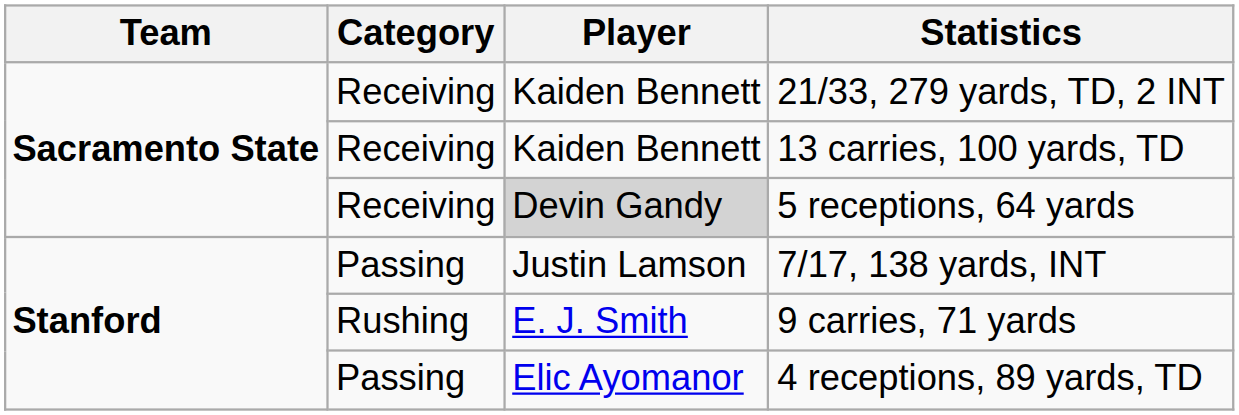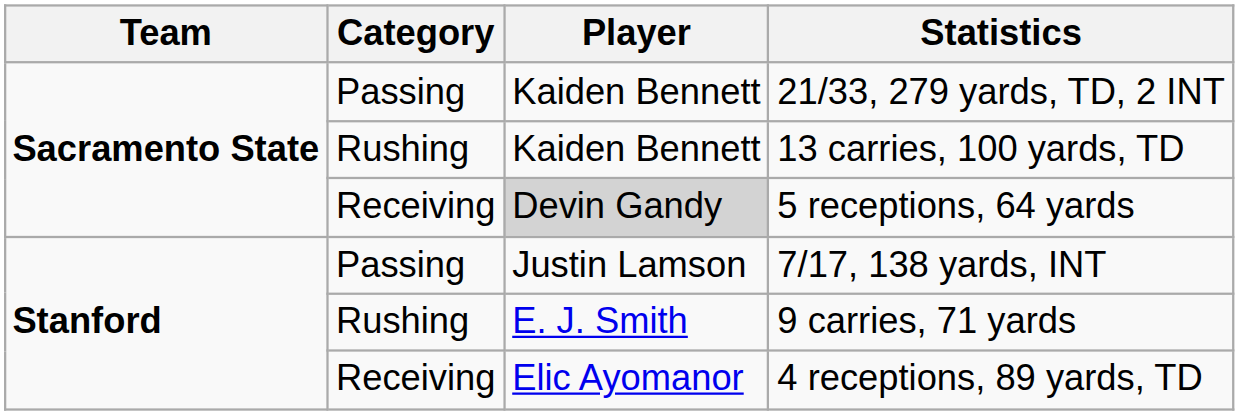21/33, 279 yards, TD, 2 INT | Category: Receiving -> Passing
13 carries, 100 yards, TD | Category: Receiving -> Rushing
4 receptions, 89 yards, TD | Category: Passing -> Receiving
